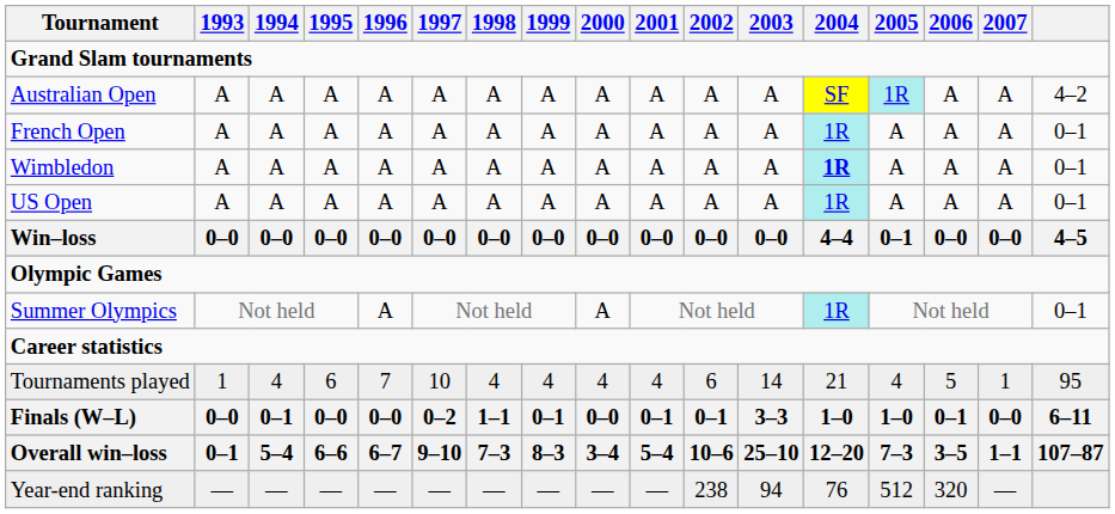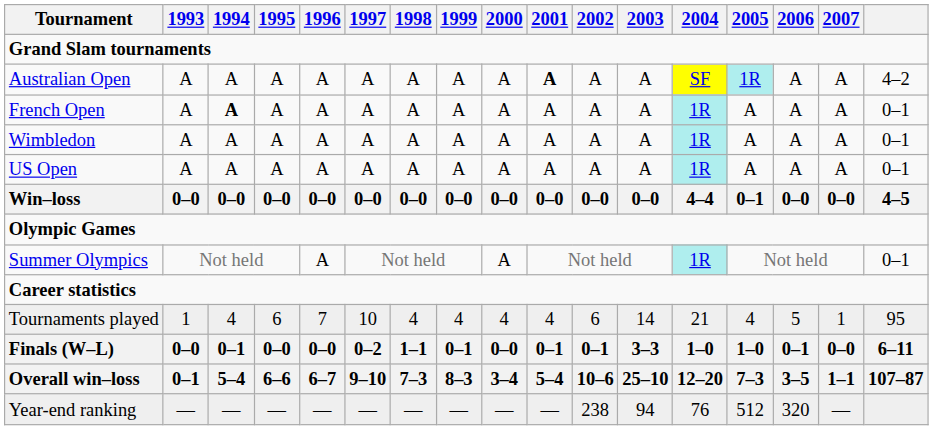Australian Open | 2001: normal -> bold
French Open | 1994: normal -> bold
Wimbledon | 2004: bold -> normal
